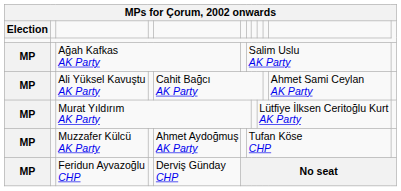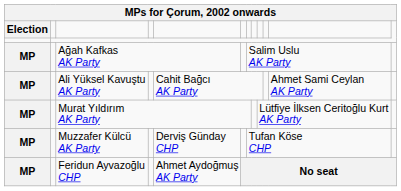Muzzafer Külcü AK Party | column 5: Ahmet Aydoğmuş AK Party -> Derviş Günday CHP
Feridun Ayvazoğlu CHP | column 5: Derviş Günday CHP -> Ahmet Aydoğmuş AK Party
